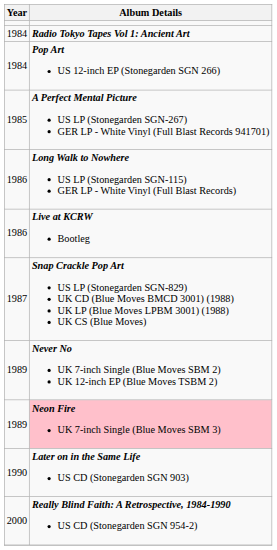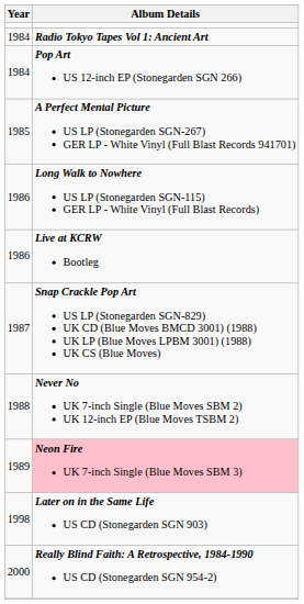row 9 | Year: 1989 -> 1988
row 11 | Year: 1990 -> 1998
